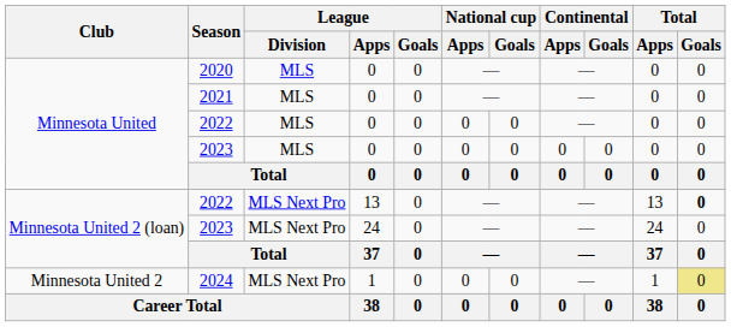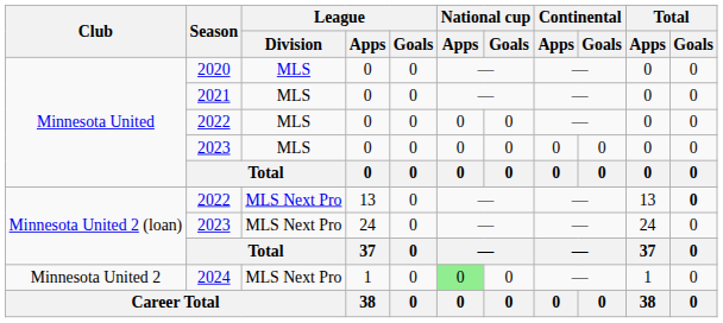2024 | National cup / Apps: no background -> lightgreen background
2024 | Total / Goals: khaki background -> no background
